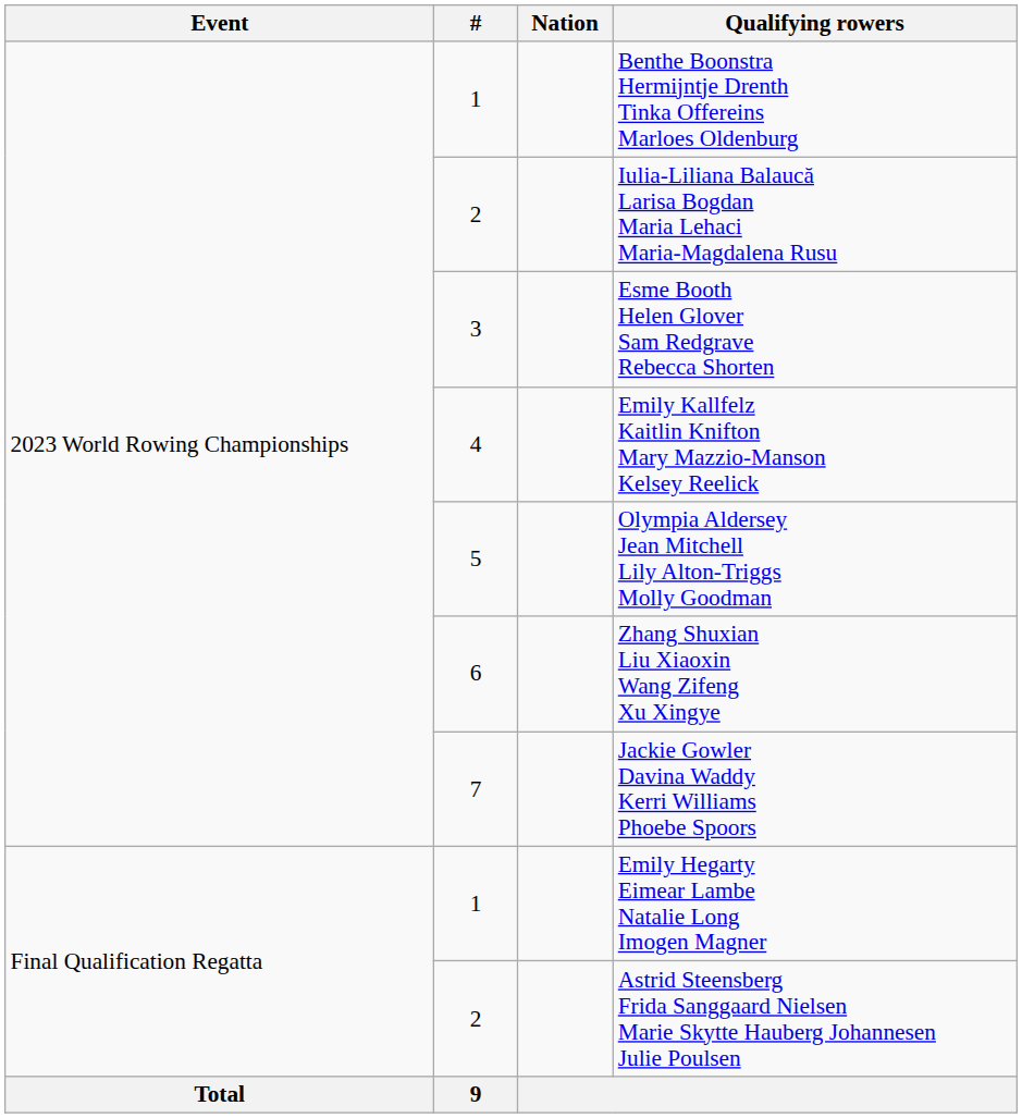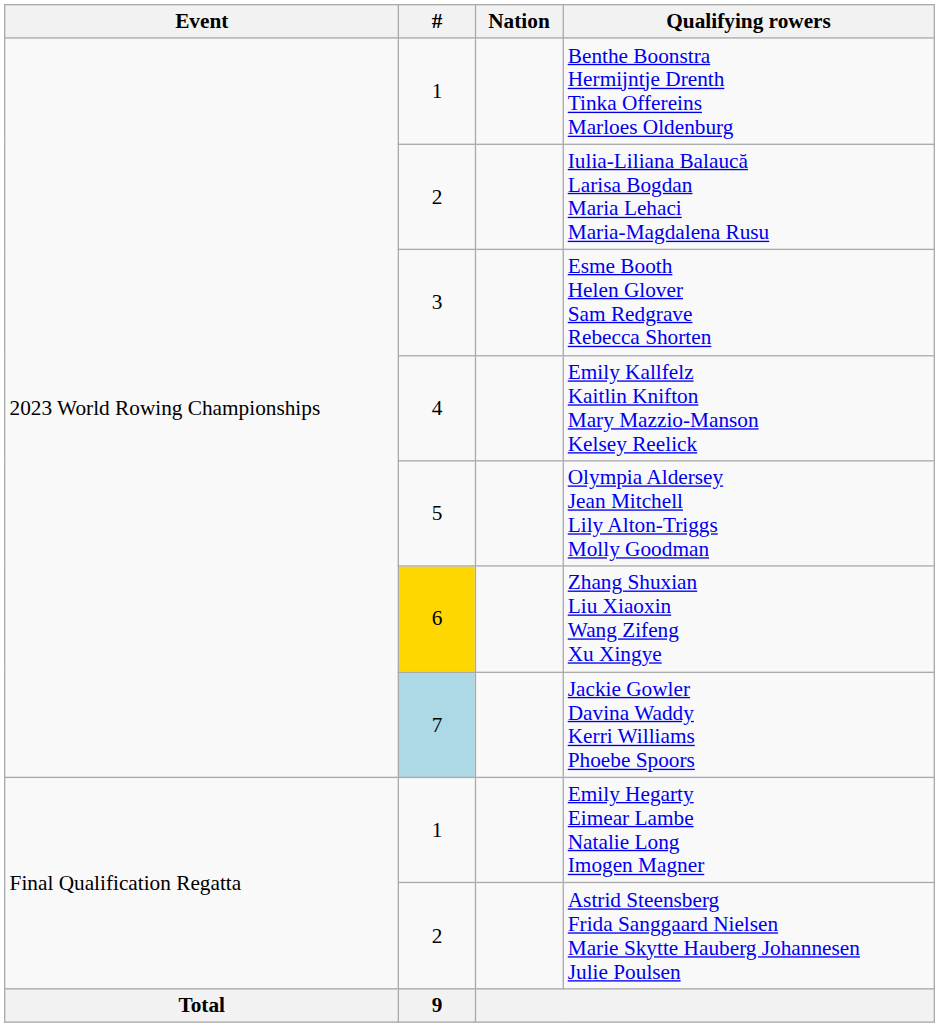Zhang Shuxian Liu Xiaoxin Wang Zifeng Xu Xingye | #: no background -> gold background
Jackie Gowler Davina Waddy Kerri Williams Phoebe Spoors | #: no background -> lightblue background
